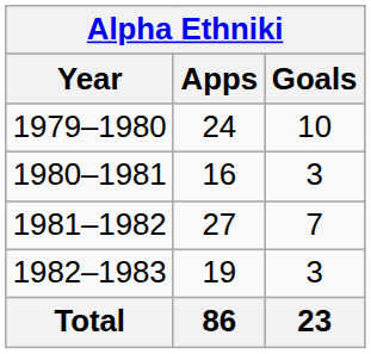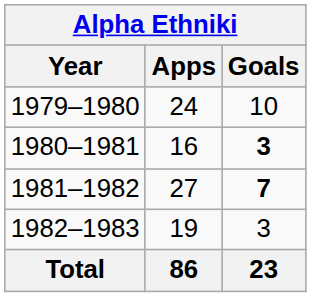1980–1981 | Goals: normal -> bold
1981–1982 | Goals: normal -> bold
